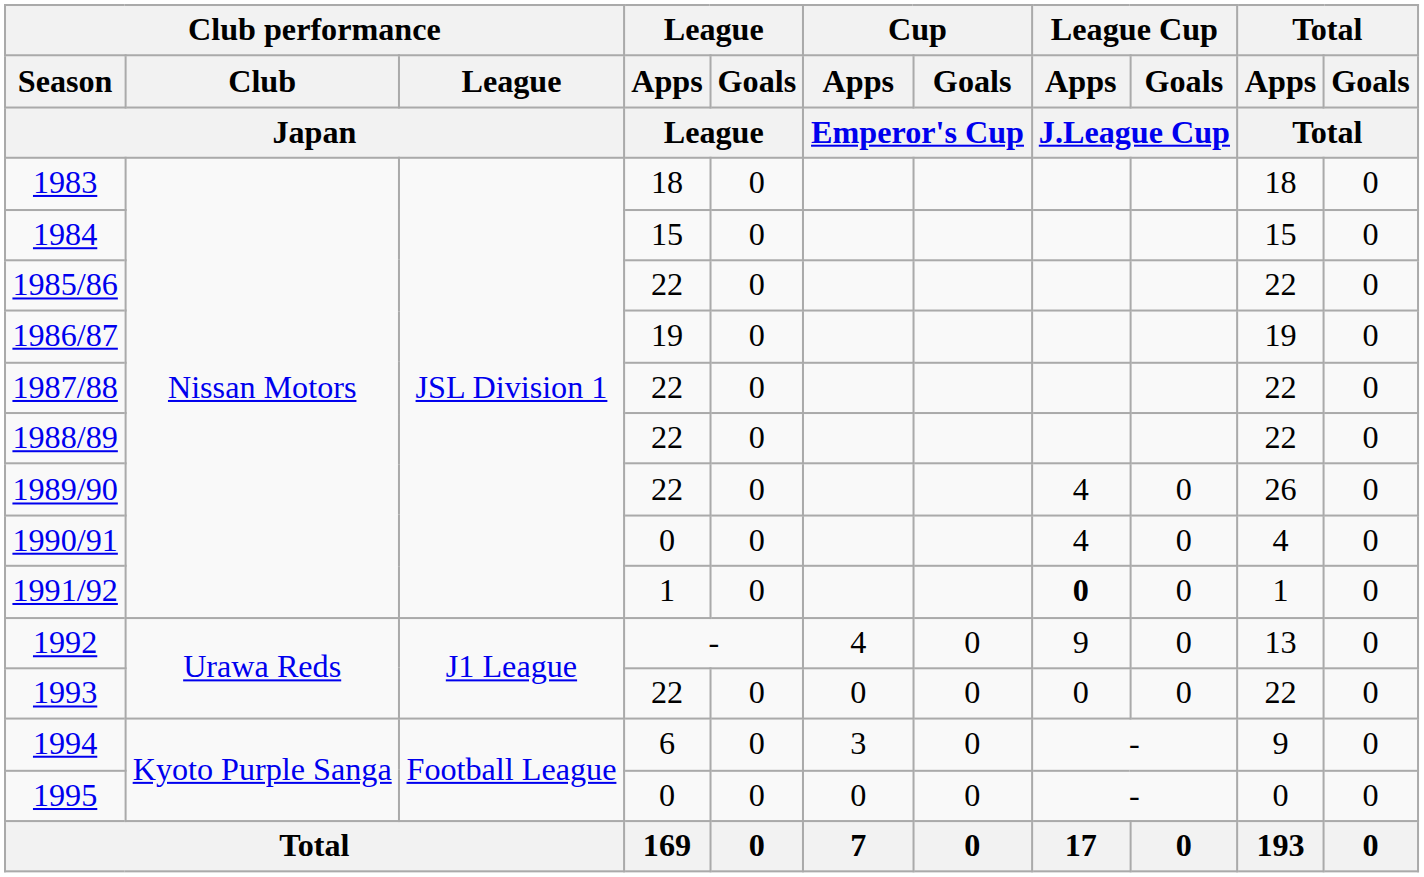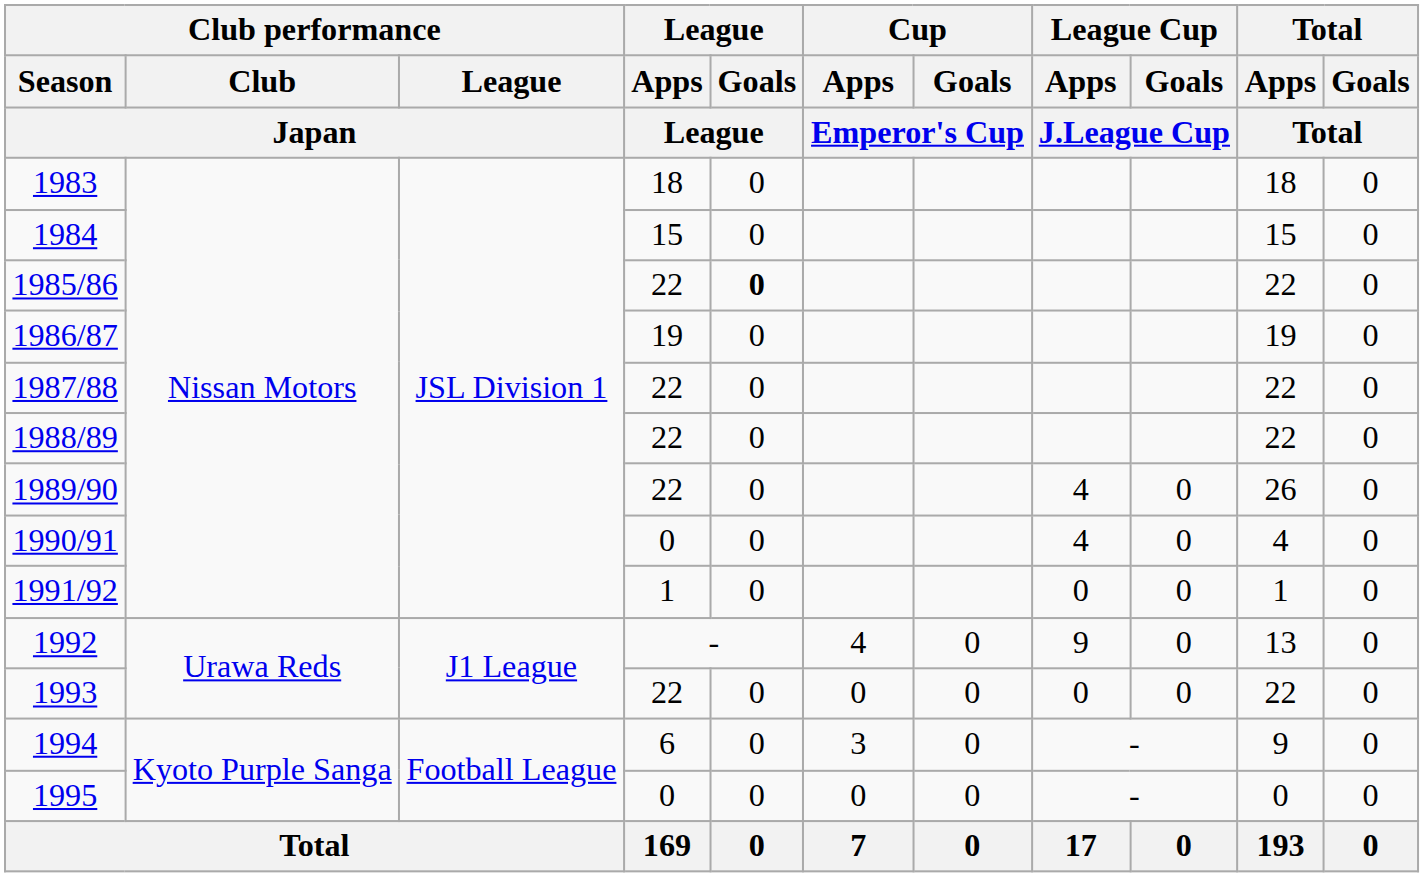1985/86 | League / Goals / League: normal -> bold
1991/92 | League Cup / Apps / J.League Cup: bold -> normal
